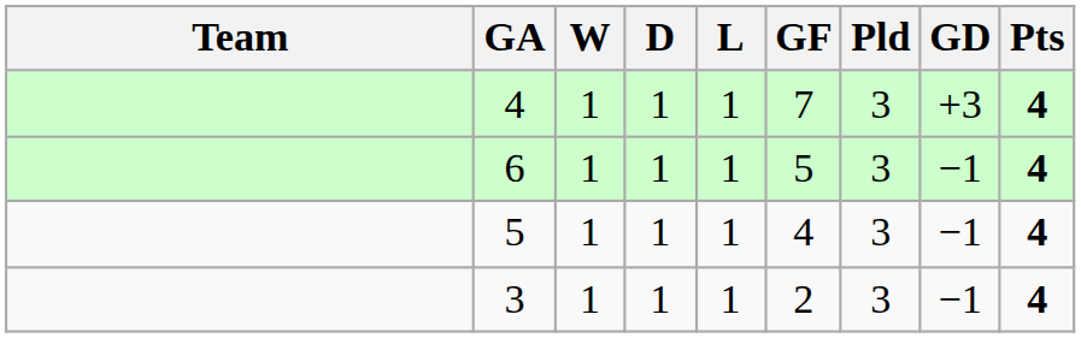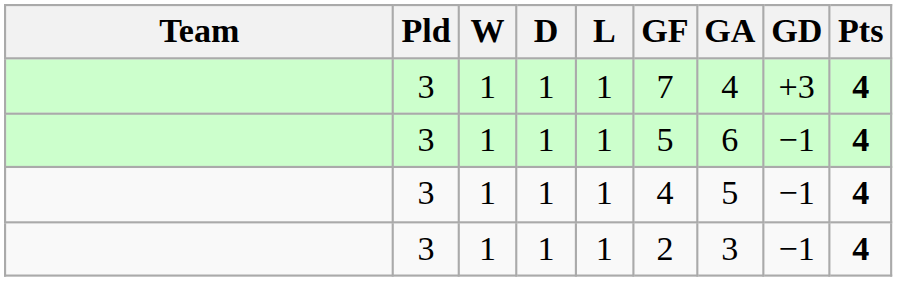columns swapped: Pld <-> GA
